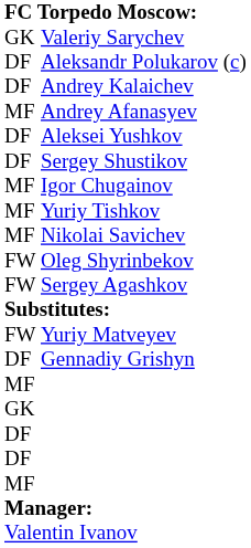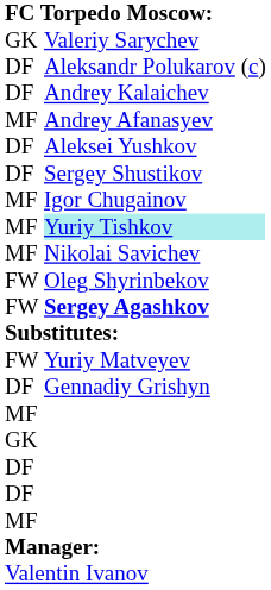Yuriy Tishkov | column 2: no background -> paleturquoise background
Sergey Agashkov | column 2: normal -> bold
